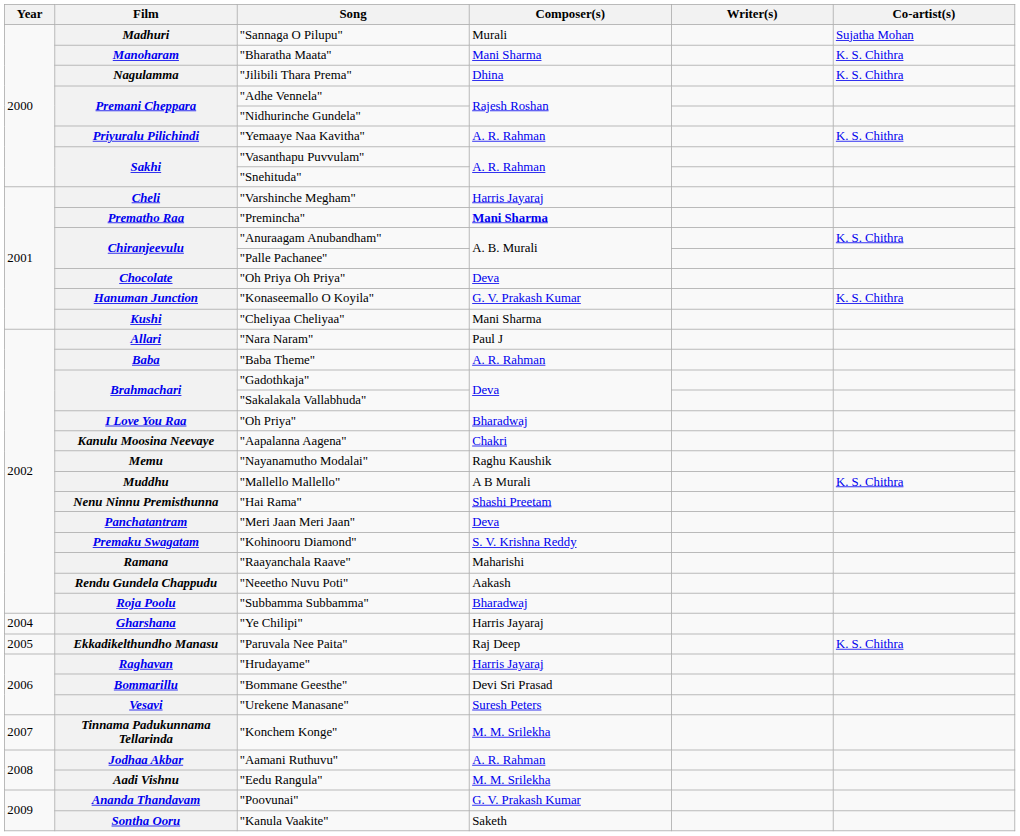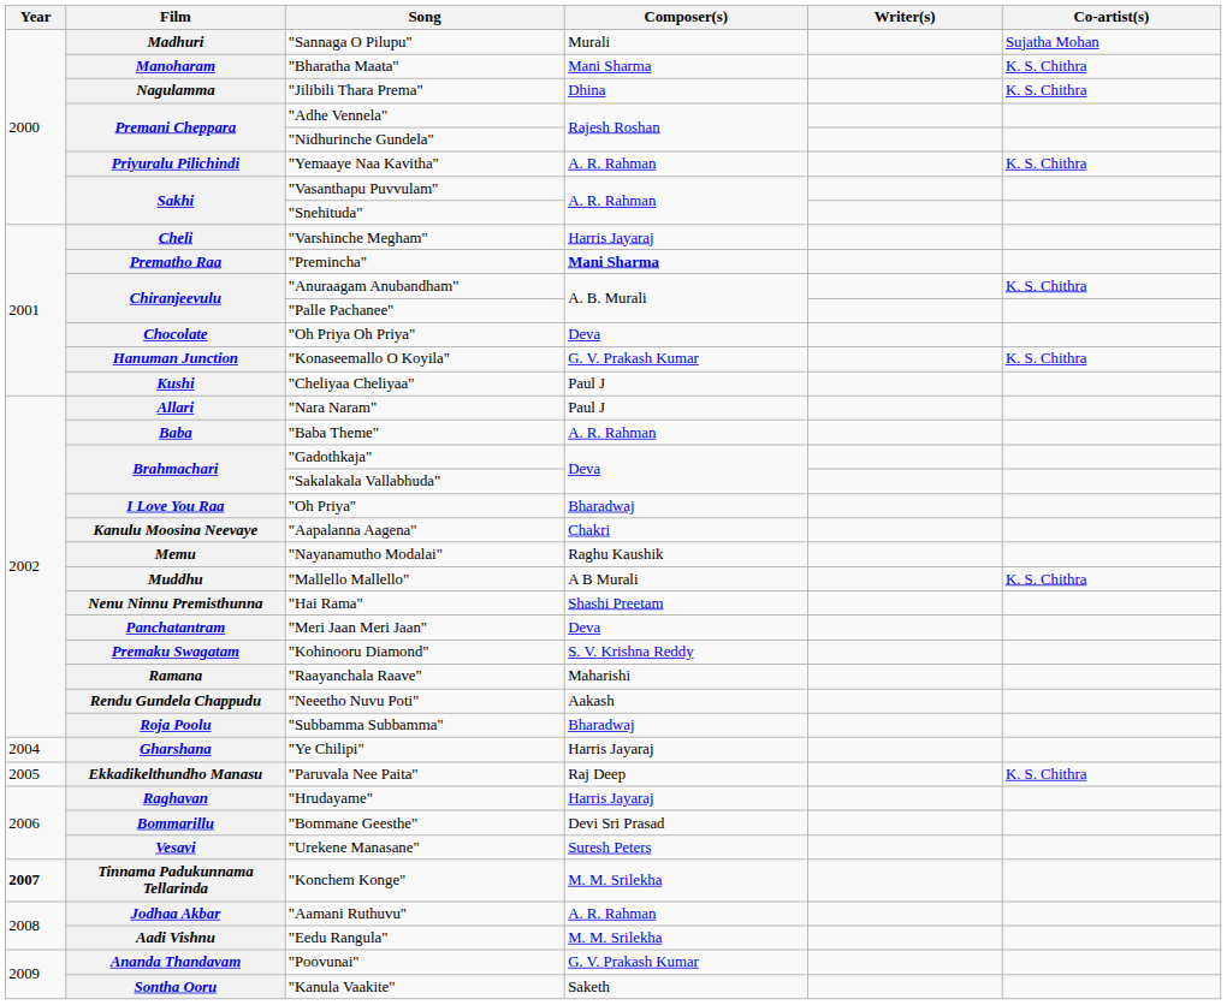"Cheliyaa Cheliyaa" | Composer(s): Mani Sharma -> Paul J
"Konchem Konge" | Year: normal -> bold
